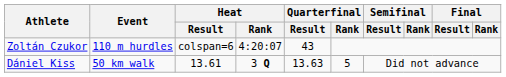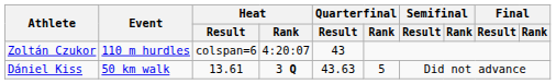Dániel Kiss | Quarterfinal / Result: 13.63 -> 43.63
